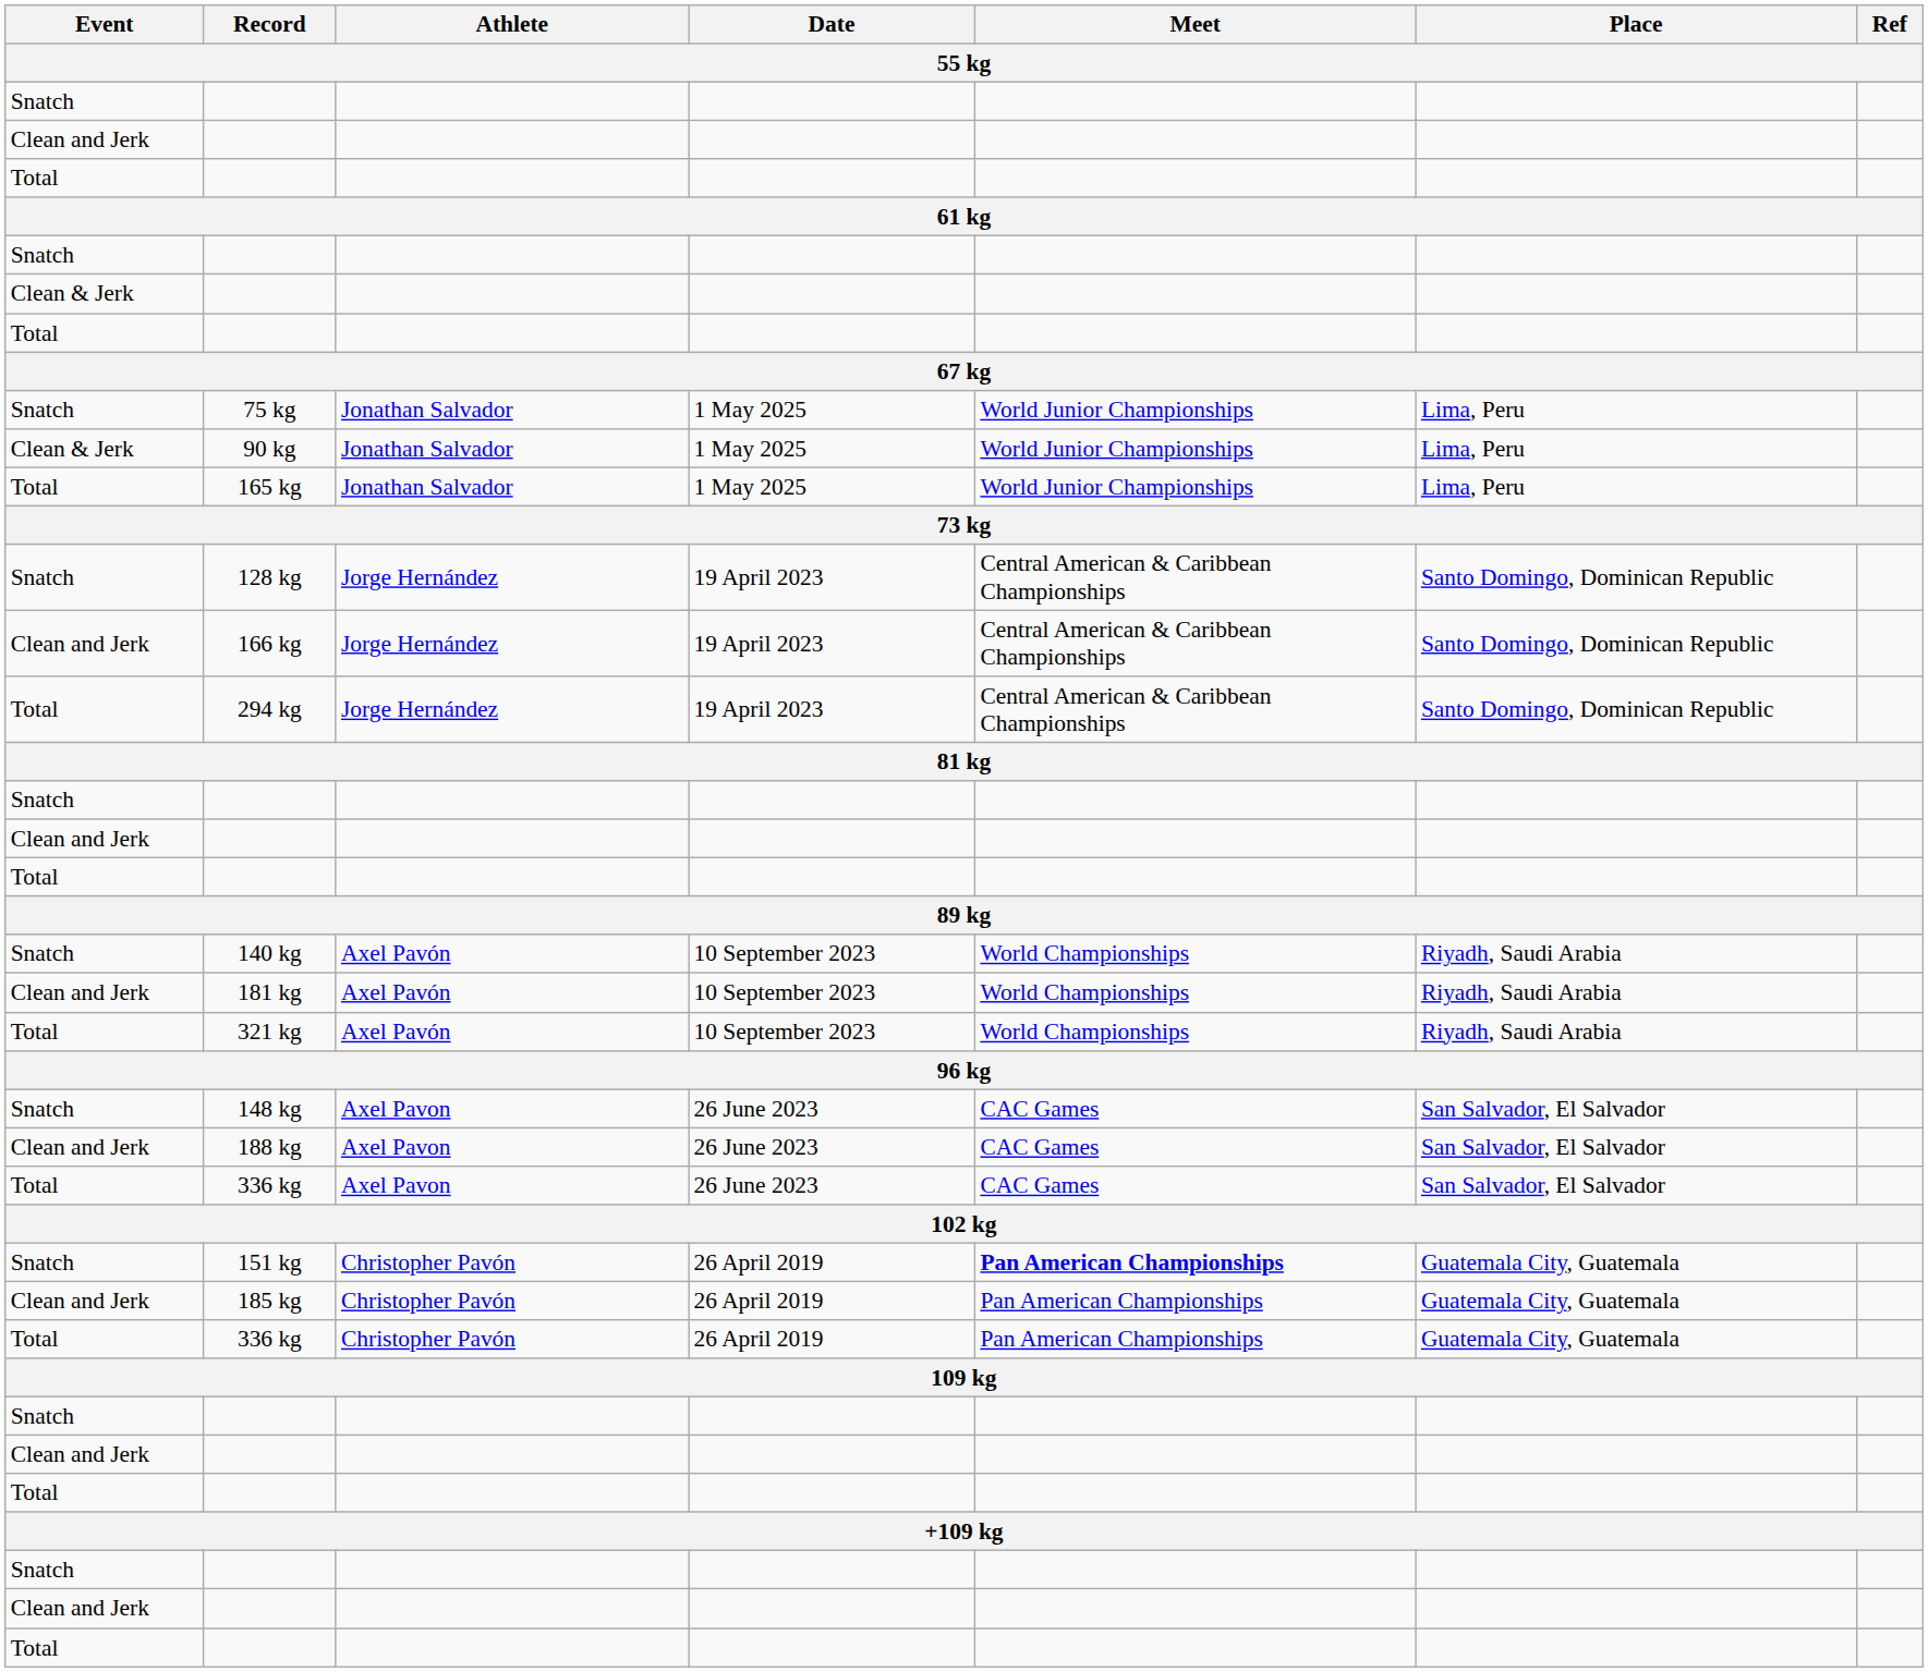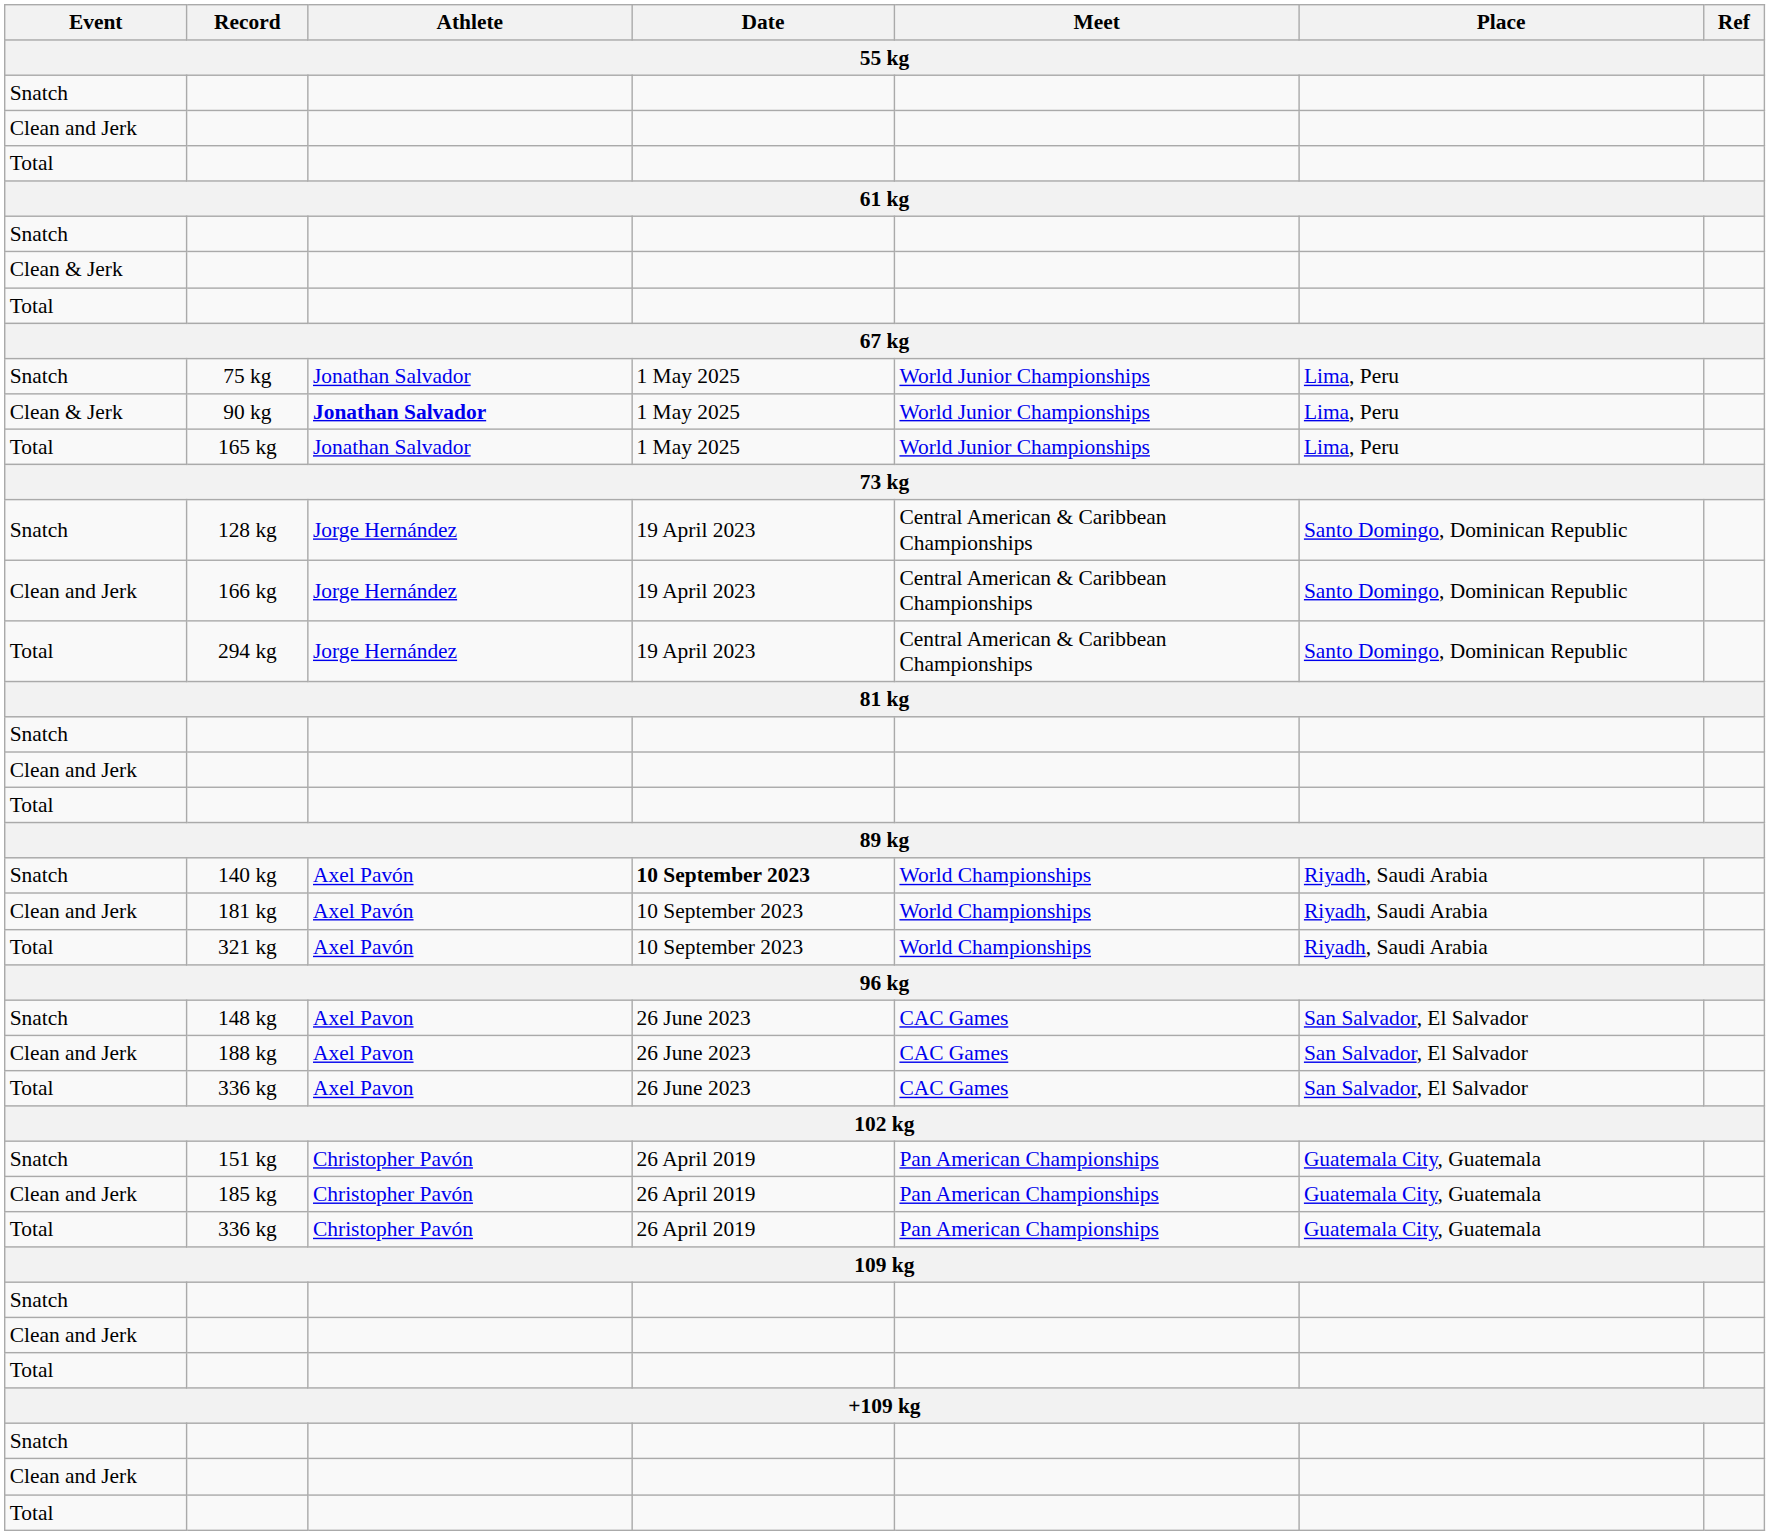90 kg | Athlete: normal -> bold
140 kg | Date: normal -> bold
151 kg | Meet: bold -> normal
